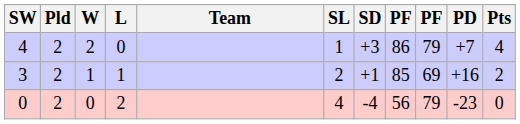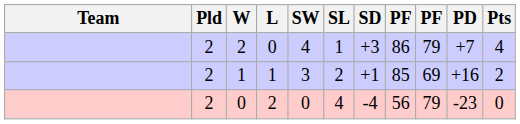columns swapped: Team <-> SW
